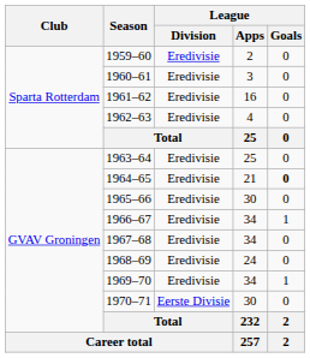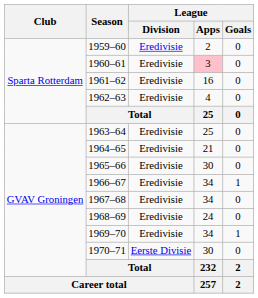1960–61 | League / Apps: no background -> pink background
1964–65 | League / Goals: bold -> normal
